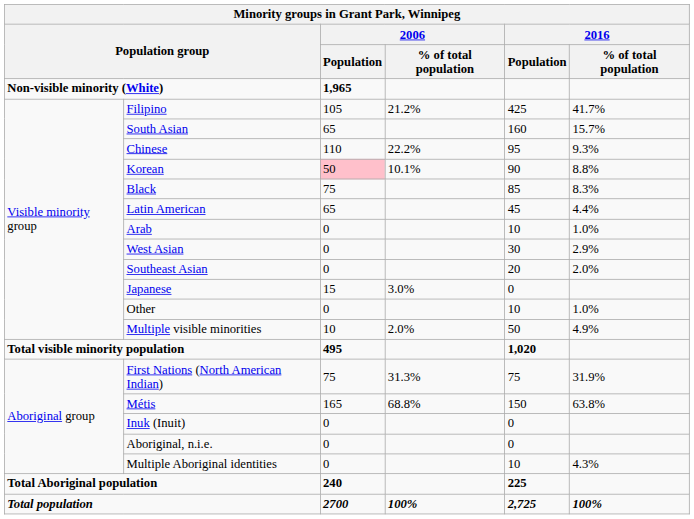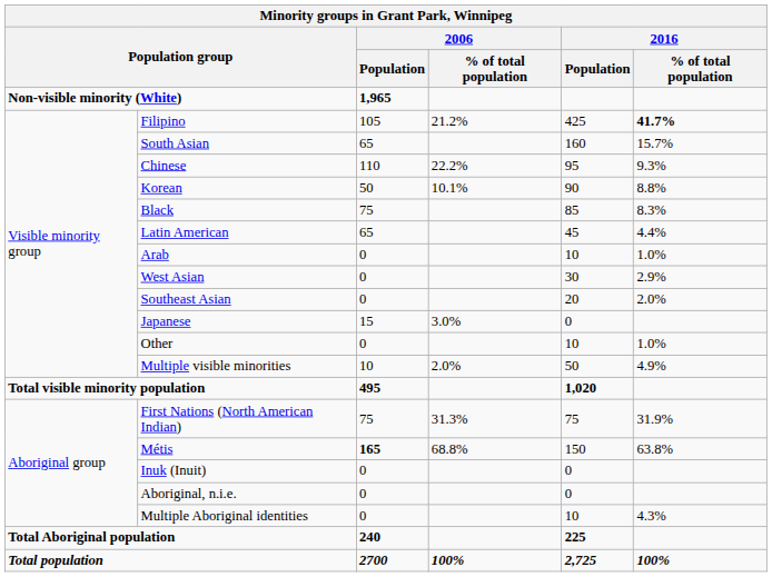Filipino | 2016 / % of total population: normal -> bold
Korean | 2006 / Population: pink background -> no background
Métis | 2006 / Population: normal -> bold
